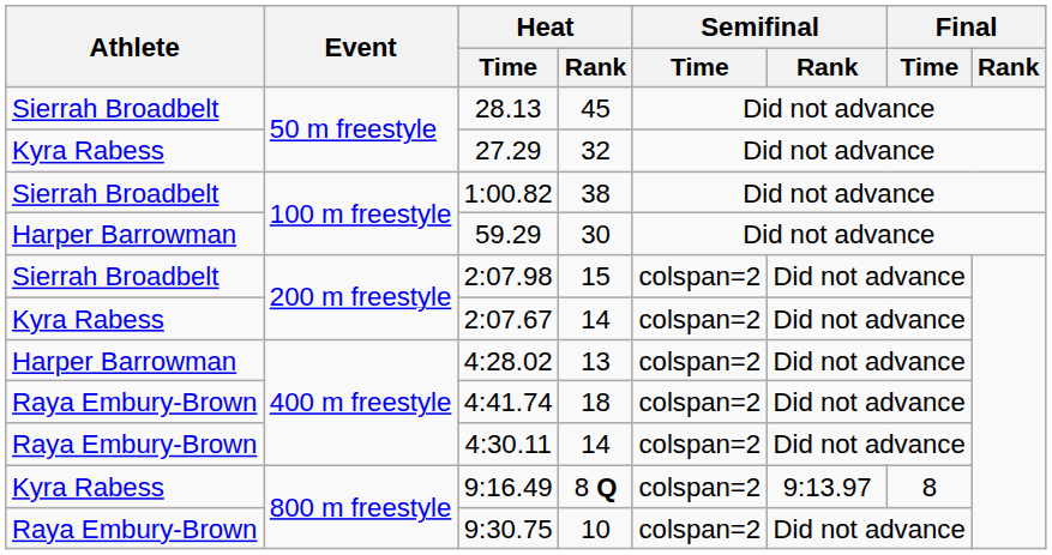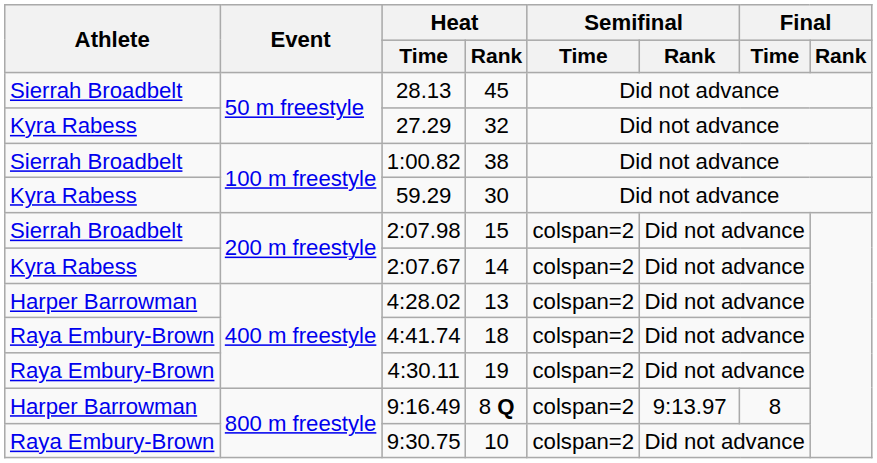59.29 | Athlete: Harper Barrowman -> Kyra Rabess
4:30.11 | Heat / Rank: 14 -> 19
9:16.49 | Athlete: Kyra Rabess -> Harper Barrowman
